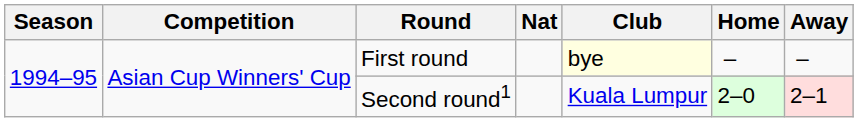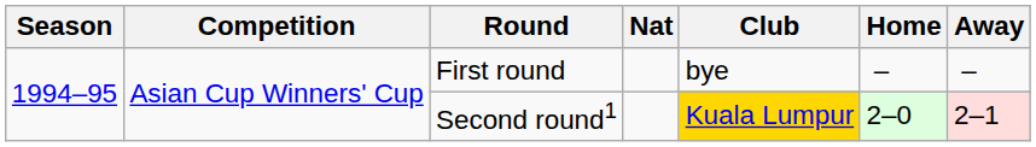First round | Club: lightyellow background -> no background
Second round1 | Club: no background -> gold background
